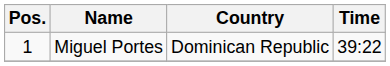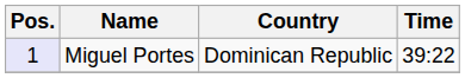Miguel Portes | Pos.: no background -> lavender background
